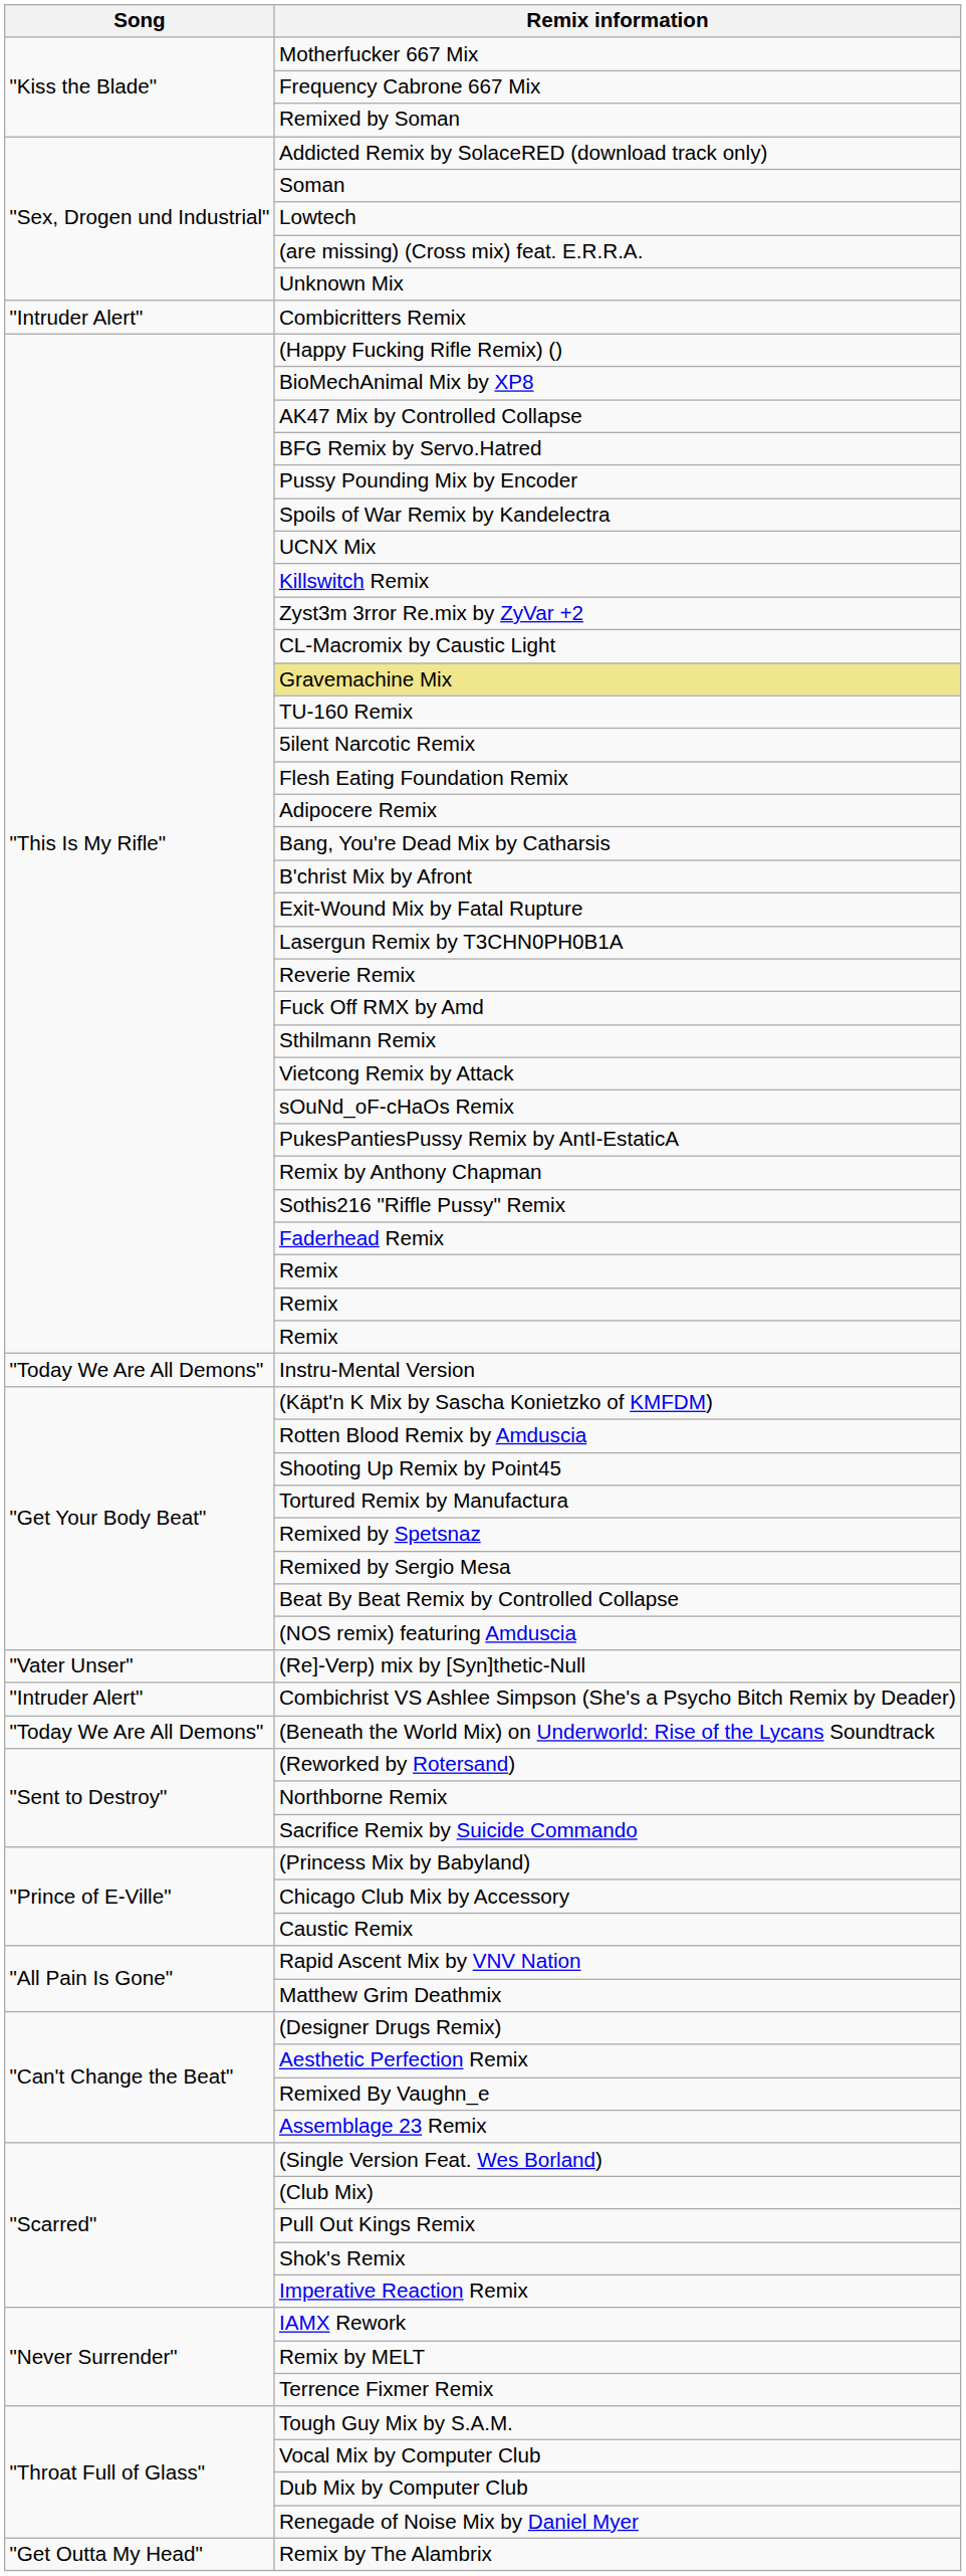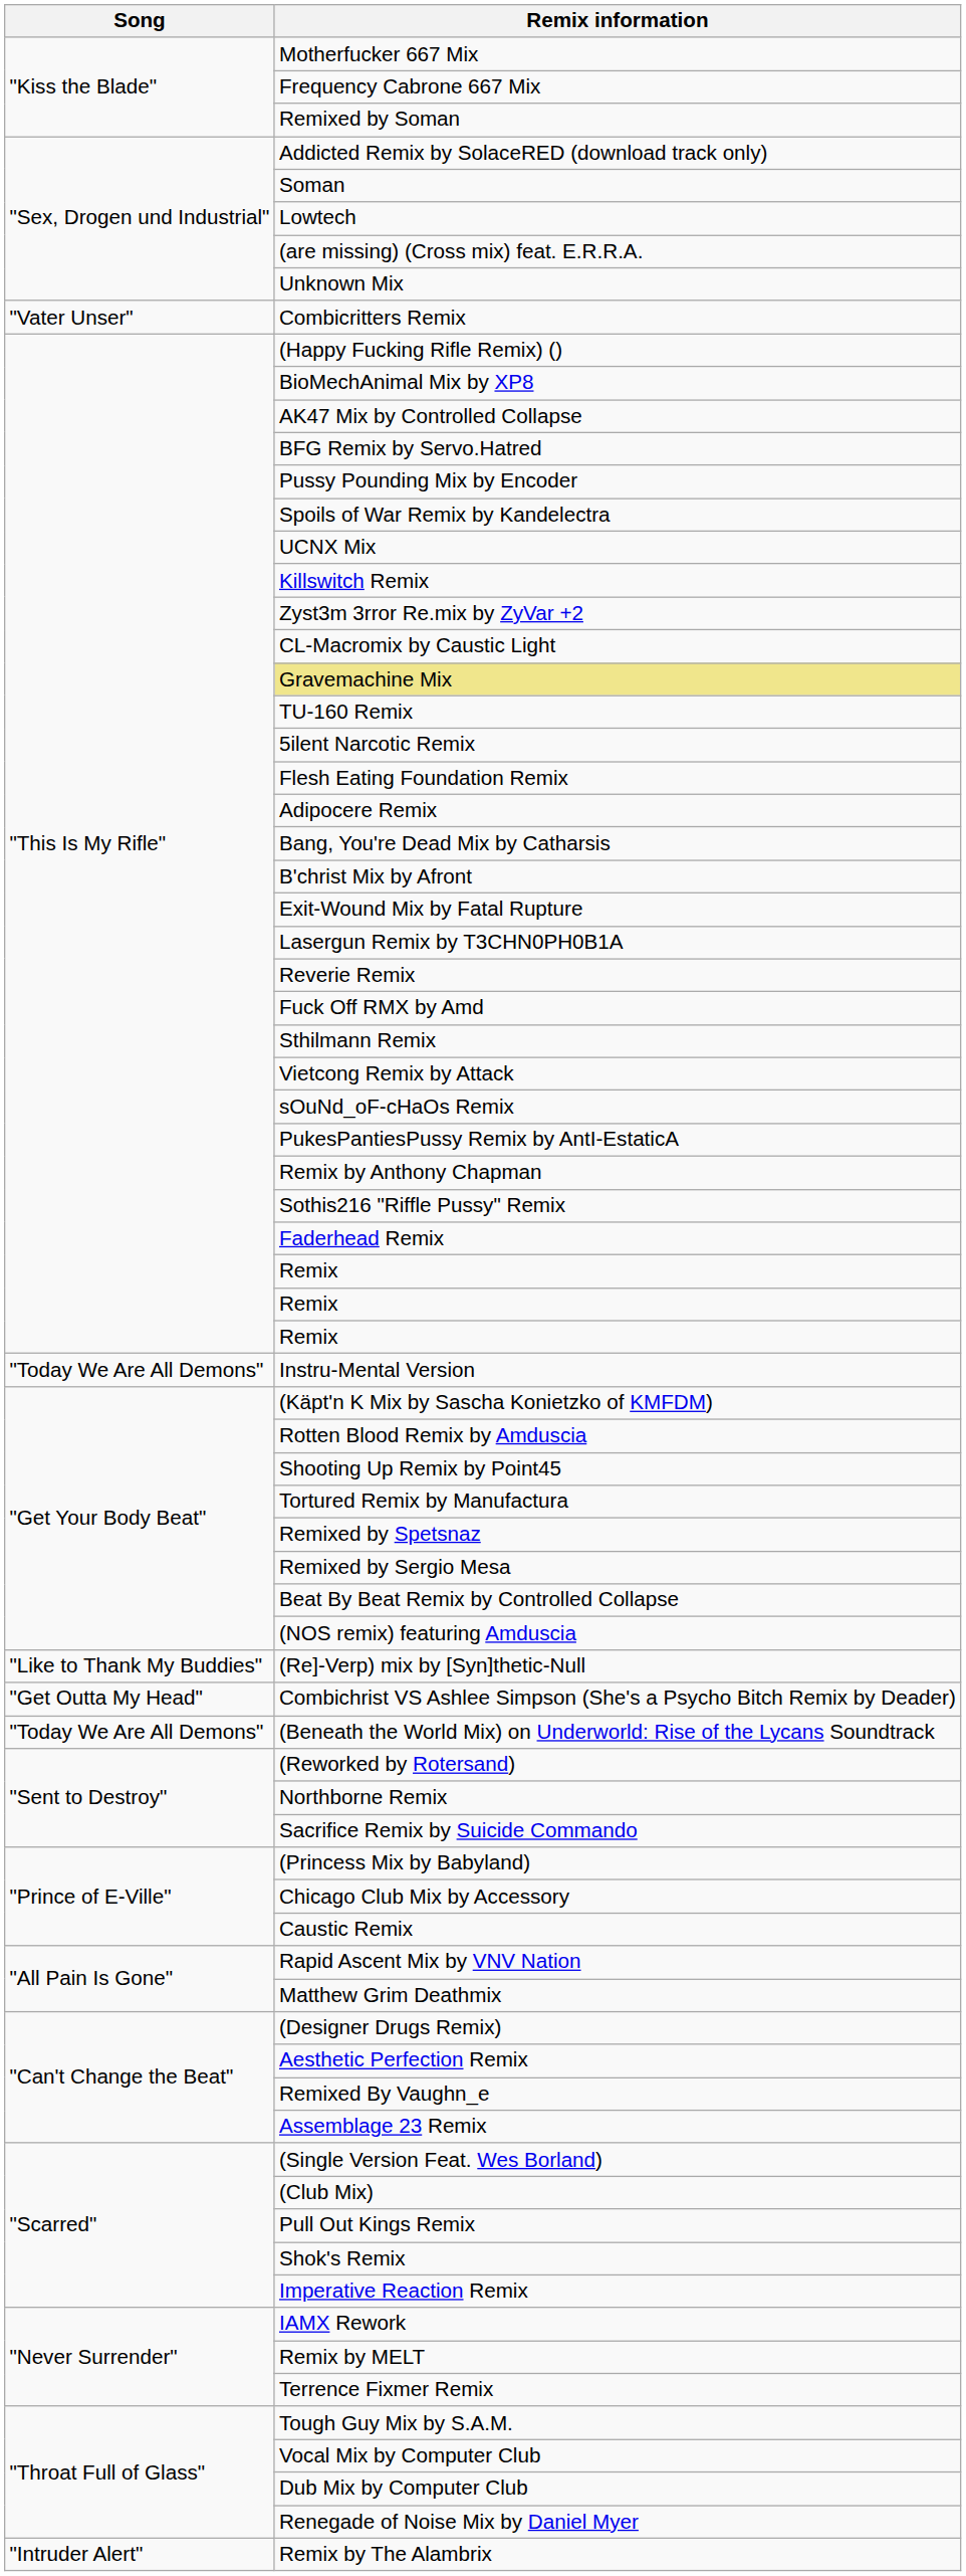row 10 | Song: "Intruder Alert" -> "Vater Unser"
row 51 | Song: "Vater Unser" -> "Like to Thank My Buddies"
row 52 | Song: "Intruder Alert" -> "Get Outta My Head"
row 78 | Song: "Get Outta My Head" -> "Intruder Alert"
